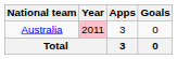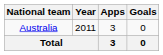Australia | Year: pink background -> no background
